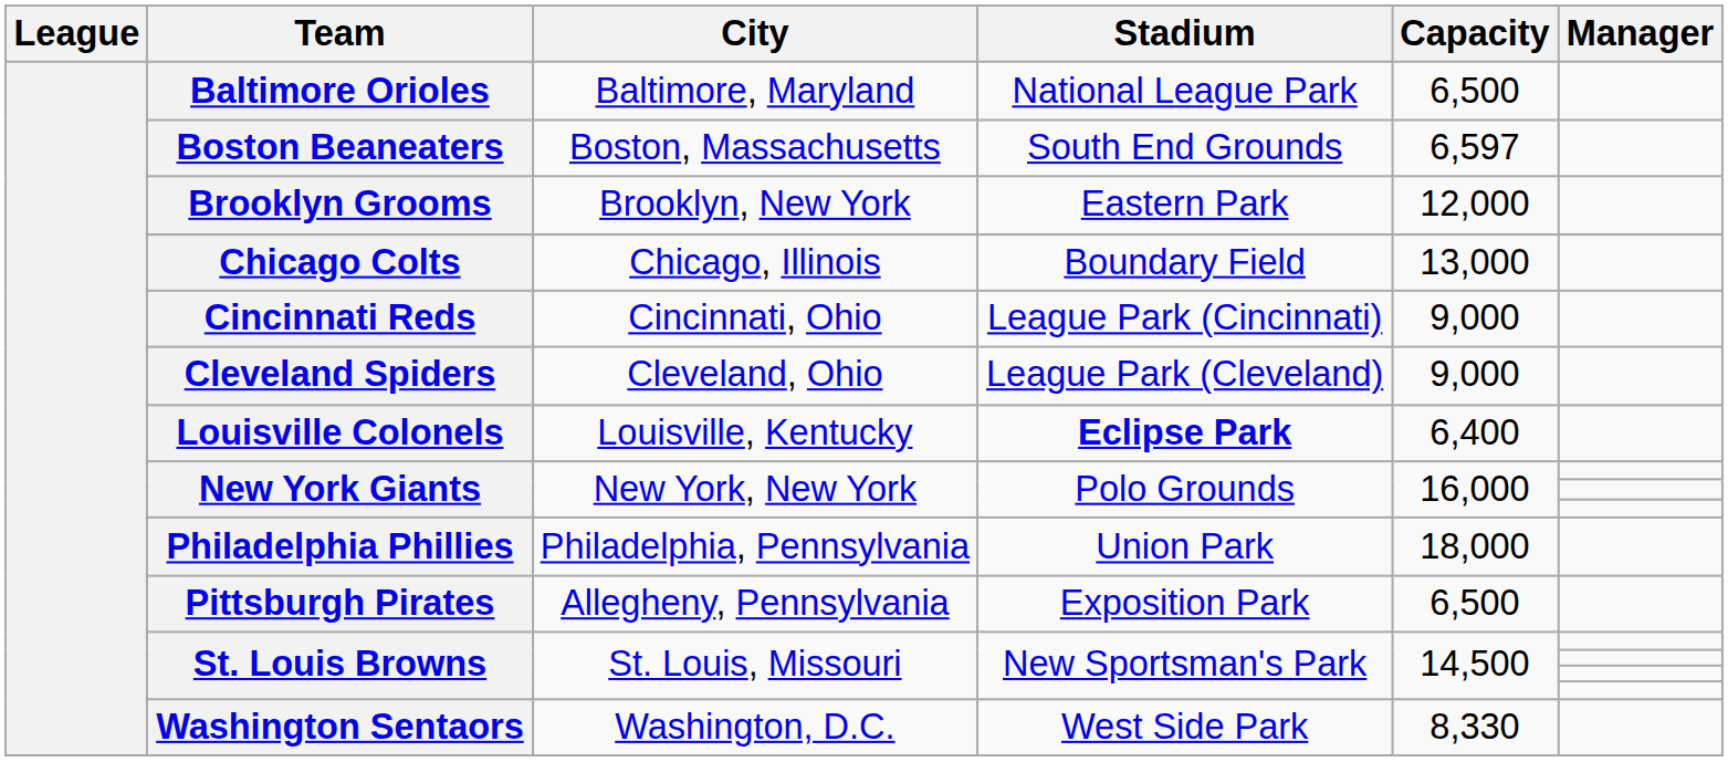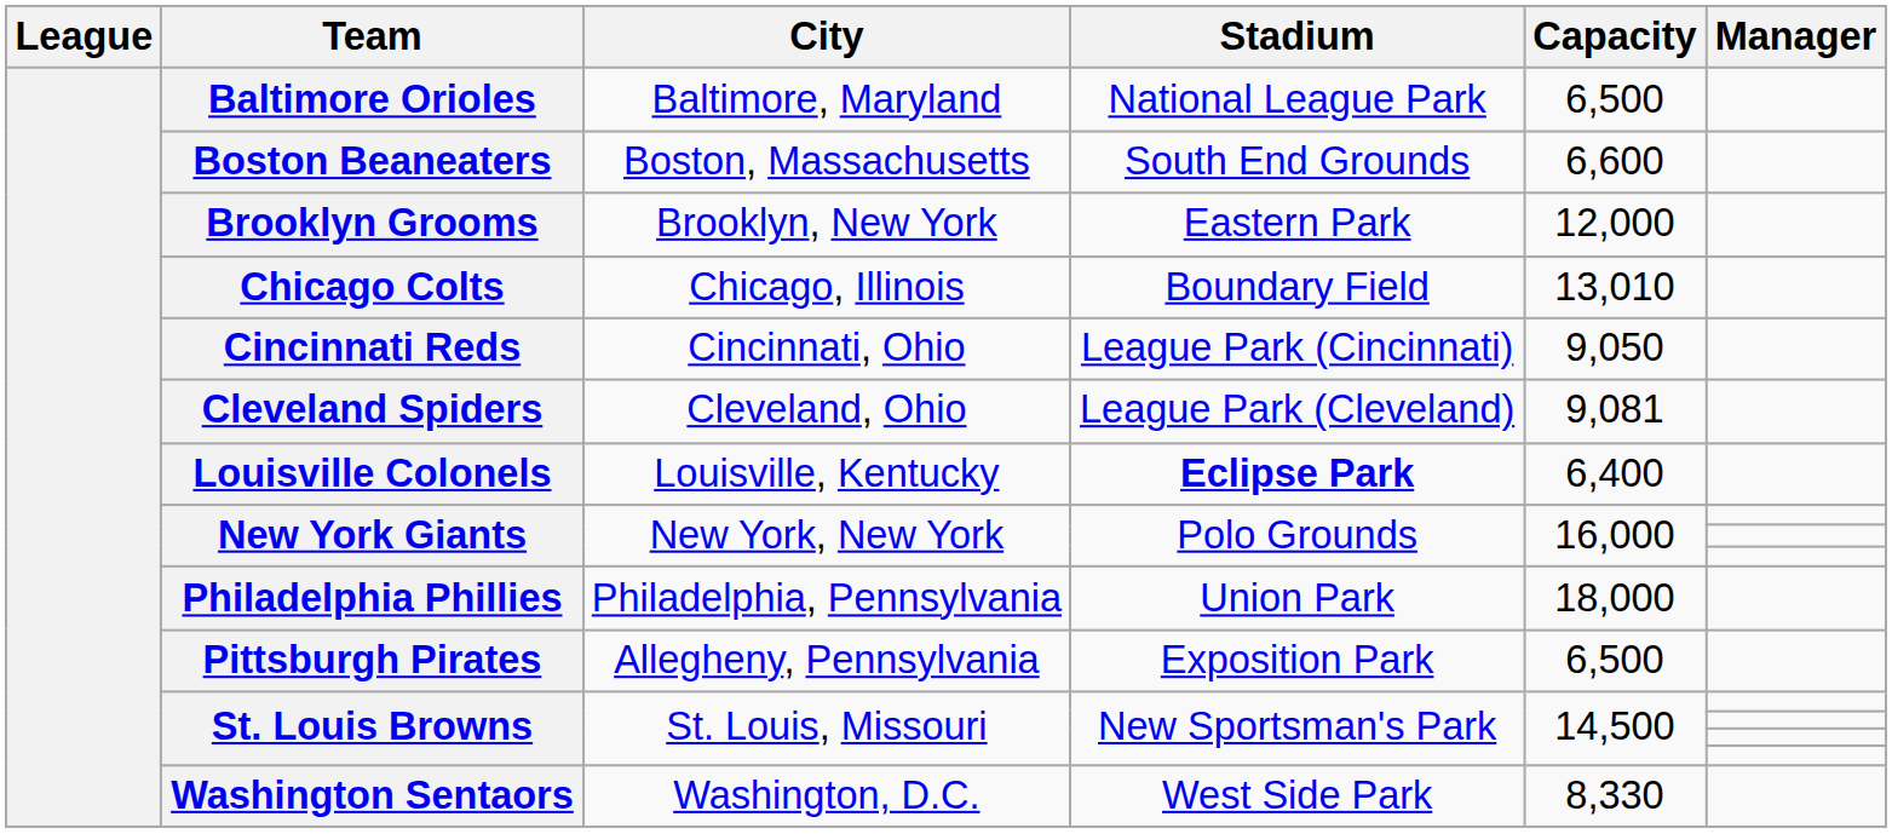Boston Beaneaters | Capacity: 6,597 -> 6,600
Chicago Colts | Capacity: 13,000 -> 13,010
Cincinnati Reds | Capacity: 9,000 -> 9,050
Cleveland Spiders | Capacity: 9,000 -> 9,081
